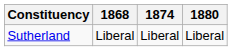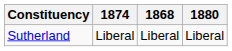columns swapped: 1868 <-> 1874
